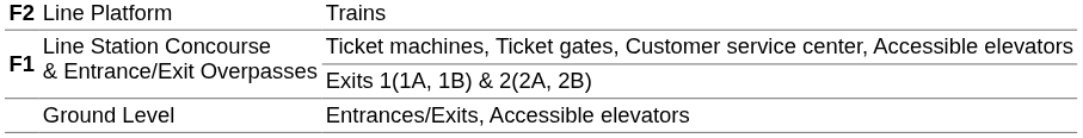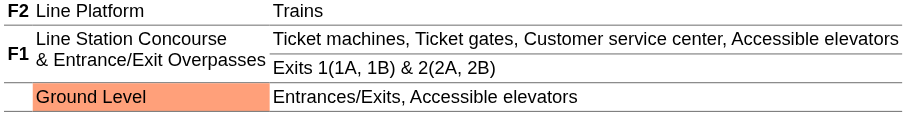Entrances/Exits, Accessible elevators | column 2: no background -> lightsalmon background
